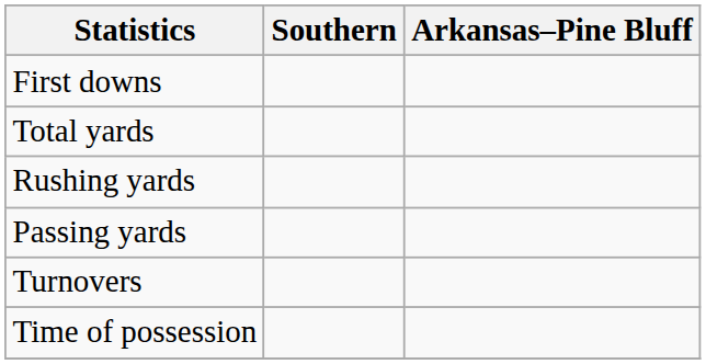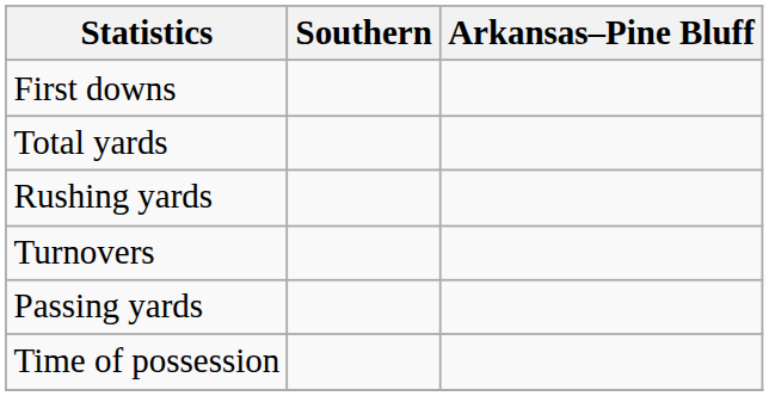rows swapped: Passing yards <-> Turnovers
